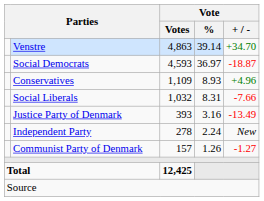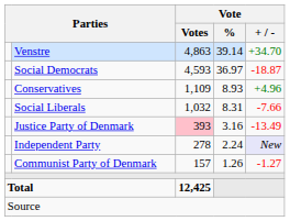Justice Party of Denmark | Vote / Votes: no background -> pink background
Independent Party | Vote / + / -: no background -> lavender background
